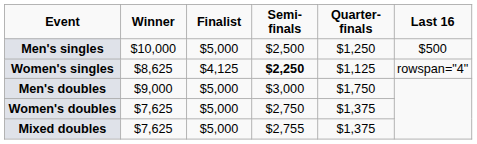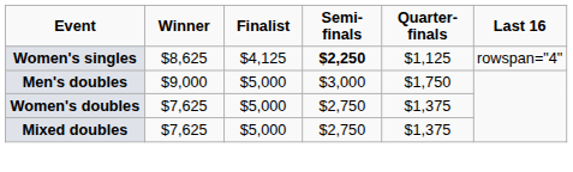- row: Men's singles | $10,000 | $5,000 | $2,500 | $1,250 | $500
Mixed doubles | Semi-finals: $2,755 -> $2,750
